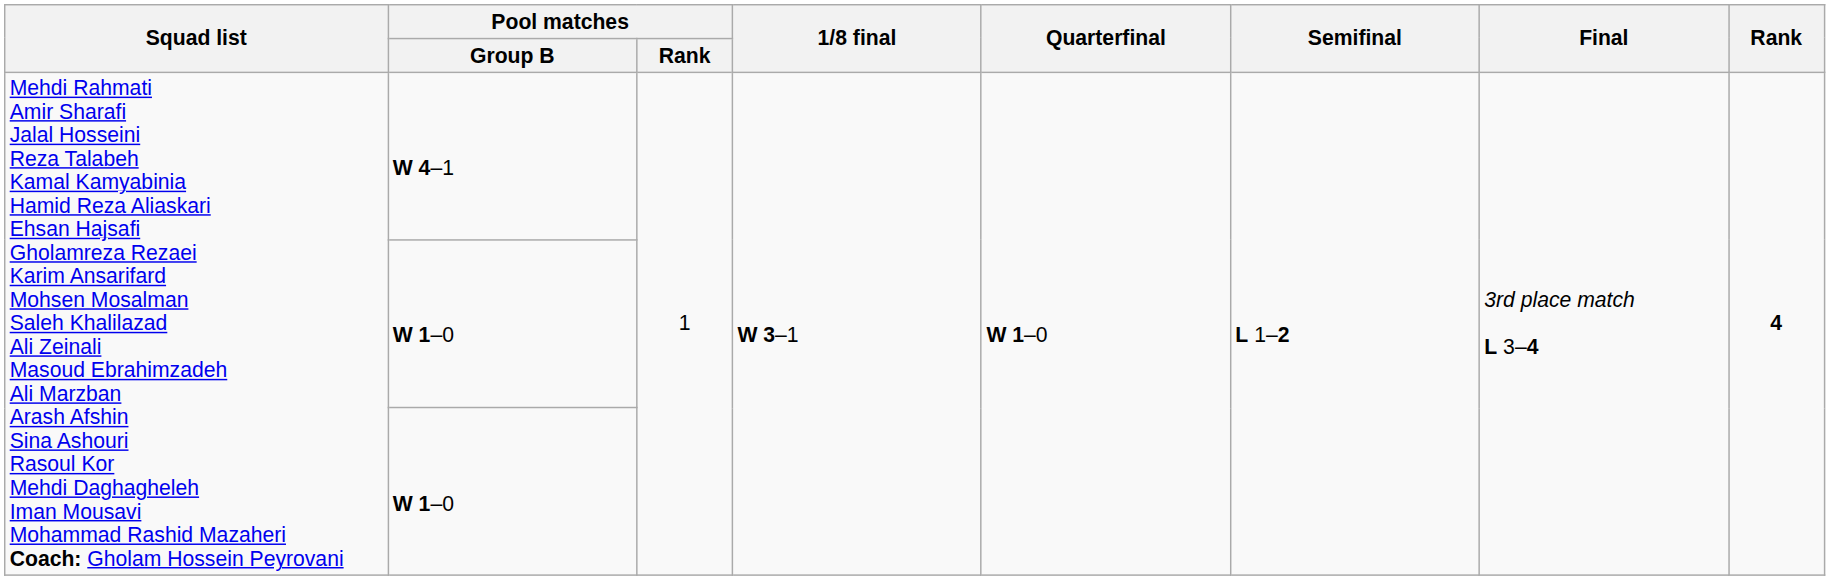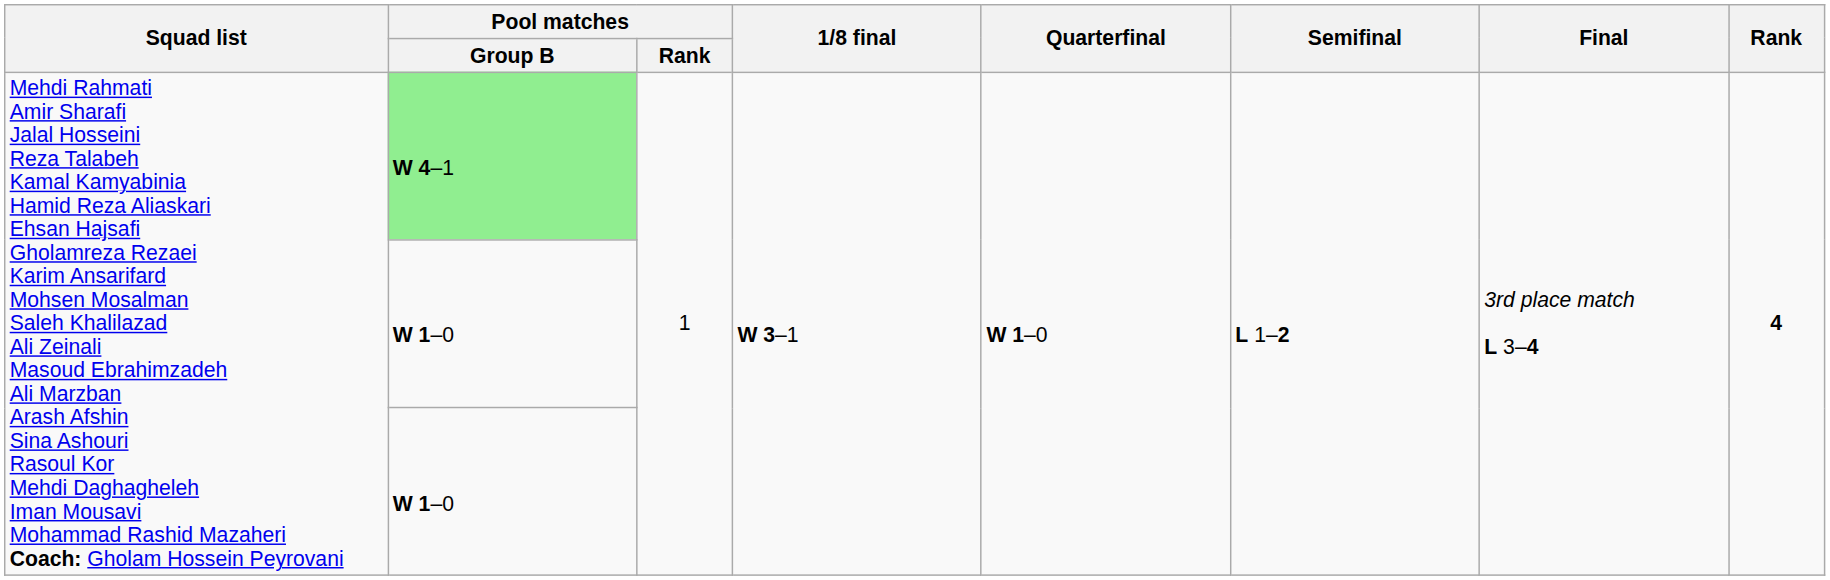W 4–1 | Pool matches / Group B: no background -> lightgreen background
